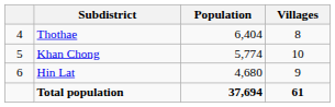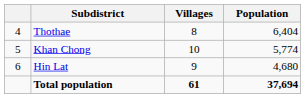columns swapped: Population <-> Villages
